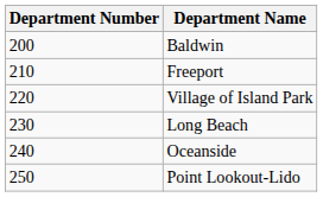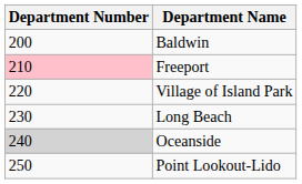Freeport | Department Number: no background -> pink background
Oceanside | Department Number: no background -> lightgrey background
